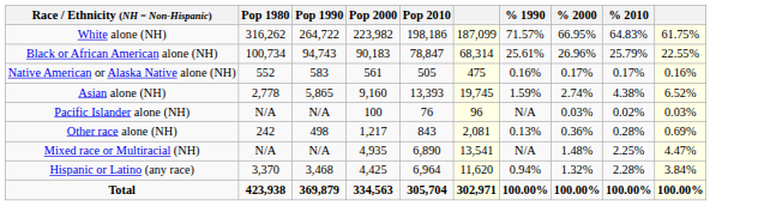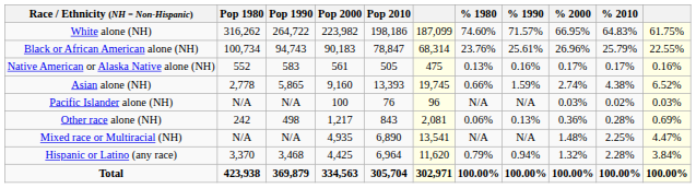+ column: % 1980 | 74.60% | 23.76% | 0.13% | 0.66% | N/A | 0.06% | N/A | 0.79% | 100.00%
